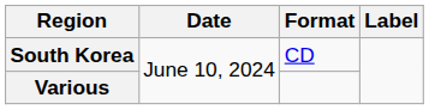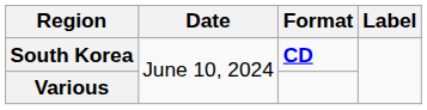South Korea | Format: normal -> bold
